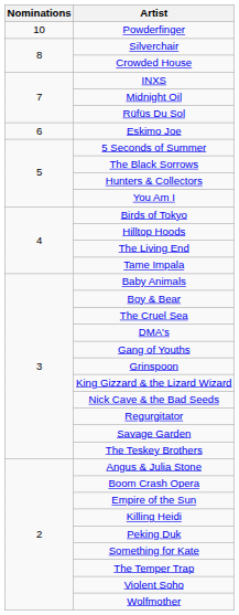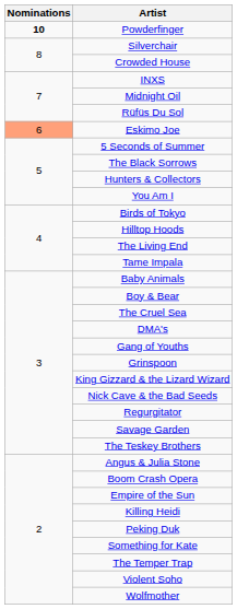Powderfinger | Nominations: normal -> bold
Eskimo Joe | Nominations: no background -> lightsalmon background
